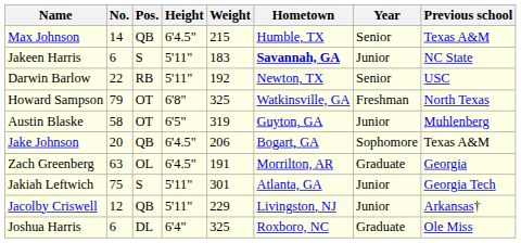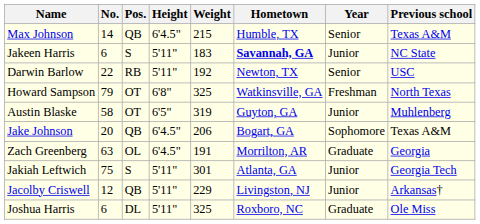Joshua Harris | Height: 6'4" -> 5'11"
